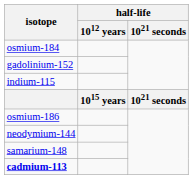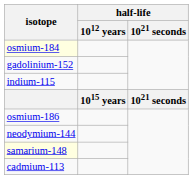osmium-184 | isotope: no background -> lightyellow background
samarium-148 | isotope: no background -> lightyellow background
cadmium-113 | isotope: bold -> normal
